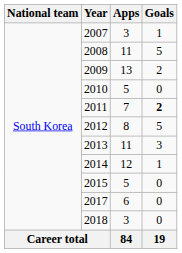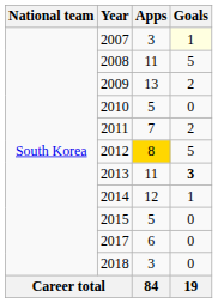2007 | Goals: no background -> lightyellow background
2011 | Goals: bold -> normal
2012 | Apps: no background -> gold background
2013 | Goals: normal -> bold
